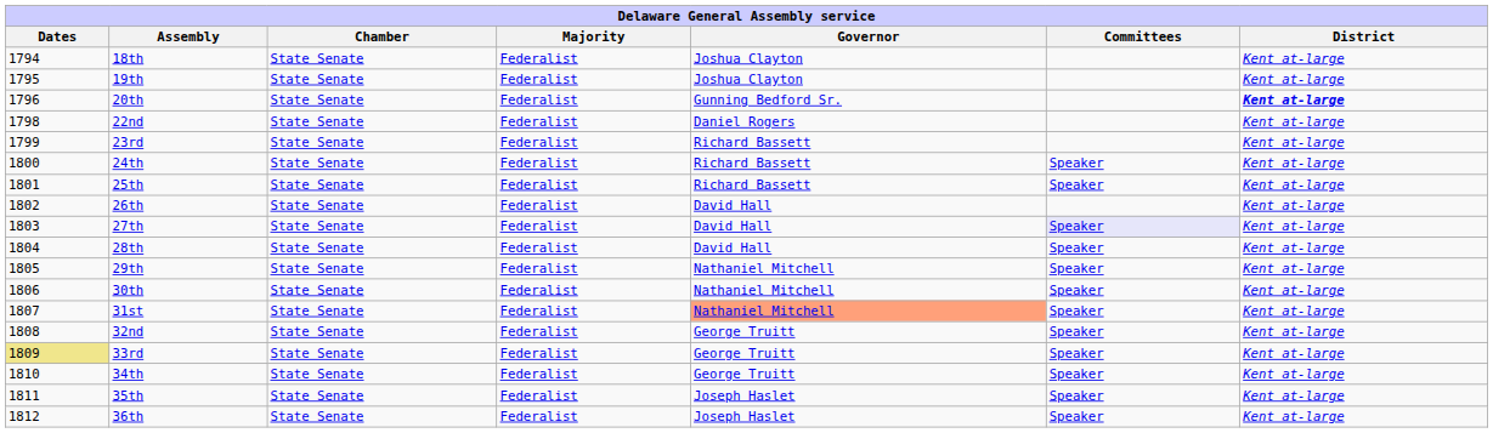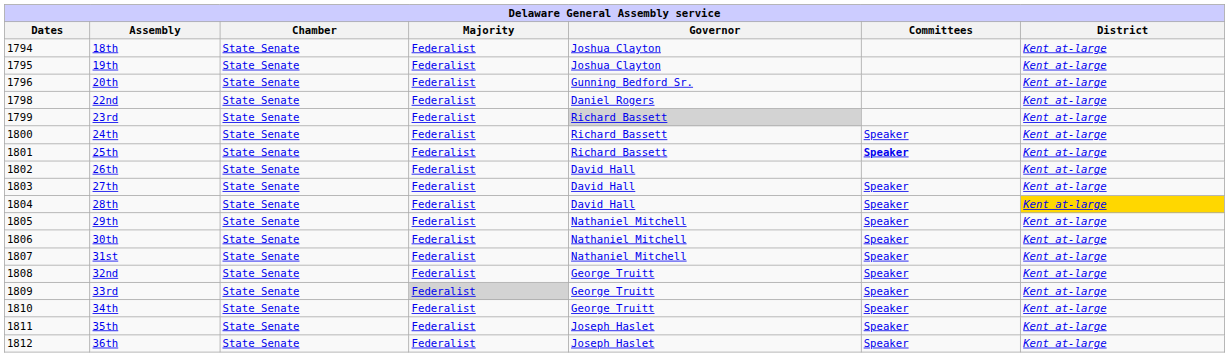20th | District: bold -> normal
23rd | Governor: no background -> lightgrey background
25th | Committees: normal -> bold
27th | Committees: lavender background -> no background
28th | District: no background -> gold background
31st | Governor: lightsalmon background -> no background
33rd | Dates: khaki background -> no background
33rd | Majority: no background -> lightgrey background
